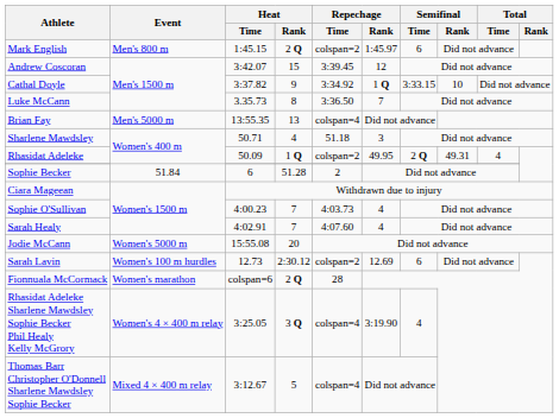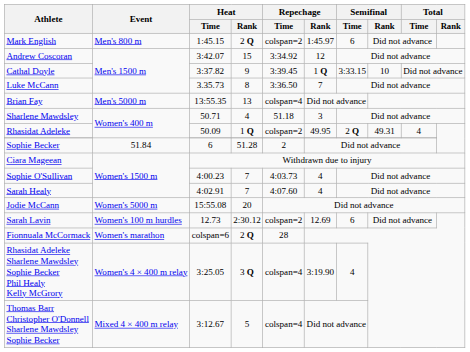Andrew Coscoran | Repechage / Time: 3:39.45 -> 3:34.92
Cathal Doyle | Repechage / Time: 3:34.92 -> 3:39.45
